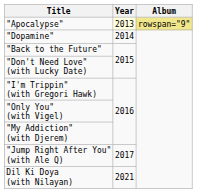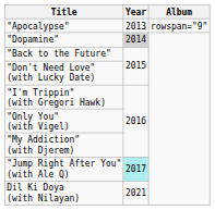"Apocalypse" | Year: lightyellow background -> no background
"Apocalypse" | Album: khaki background -> no background
"Dopamine" | Year: no background -> lightgrey background
"Jump Right After You" (with Ale Q) | Year: no background -> paleturquoise background
